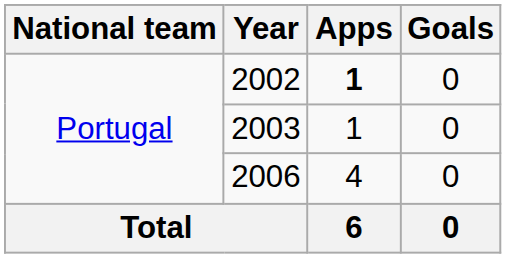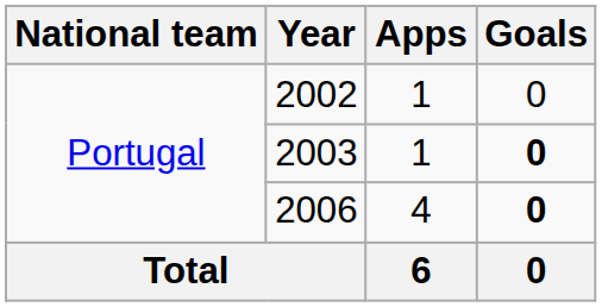2002 | Apps: bold -> normal
2003 | Goals: normal -> bold
2006 | Goals: normal -> bold
